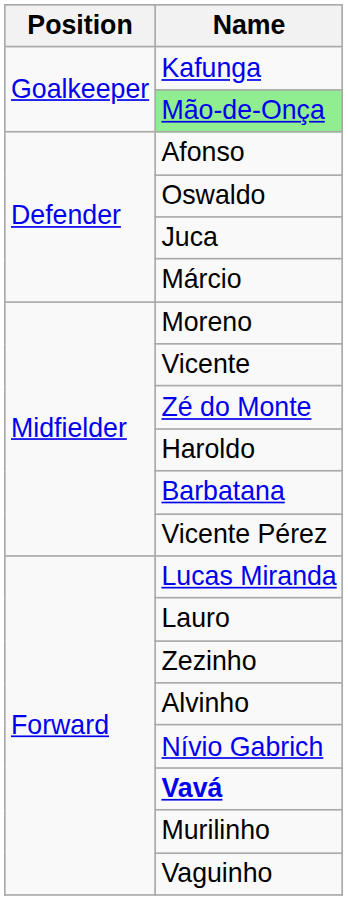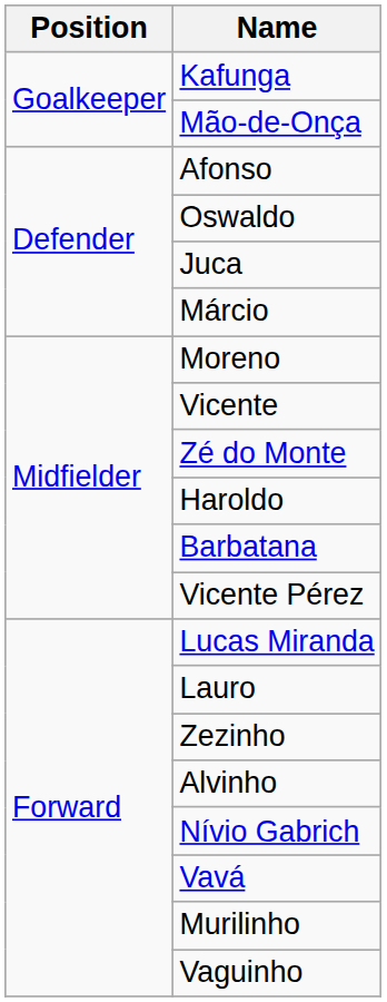Mão-de-Onça | Name: lightgreen background -> no background
Vavá | Name: bold -> normal
